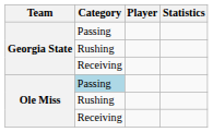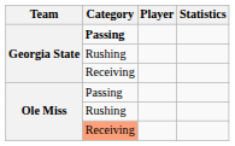Georgia State / Passing | Category: normal -> bold
Ole Miss / Passing | Category: lightblue background -> no background
Ole Miss / Receiving | Category: no background -> lightsalmon background
